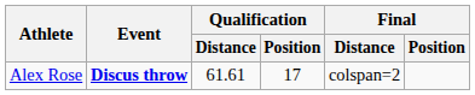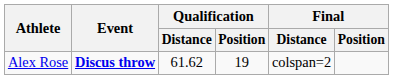Alex Rose | Qualification / Distance: 61.61 -> 61.62
Alex Rose | Qualification / Position: 17 -> 19
